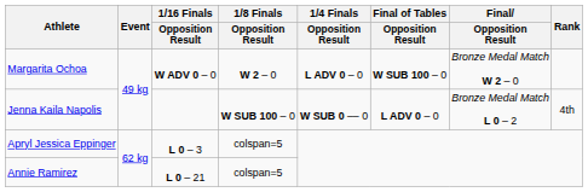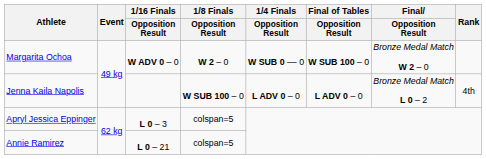Margarita Ochoa | 1/4 Finals / Opposition Result: L ADV 0 – 0 -> W SUB 0 –– 0
Jenna Kaila Napolis | 1/4 Finals / Opposition Result: W SUB 0 –– 0 -> L ADV 0 – 0
